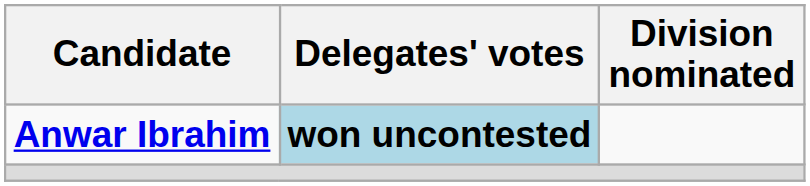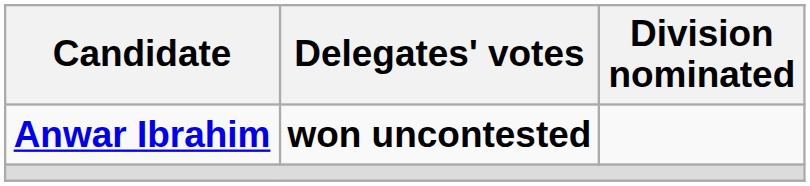Anwar Ibrahim | Delegates' votes: lightblue background -> no background
